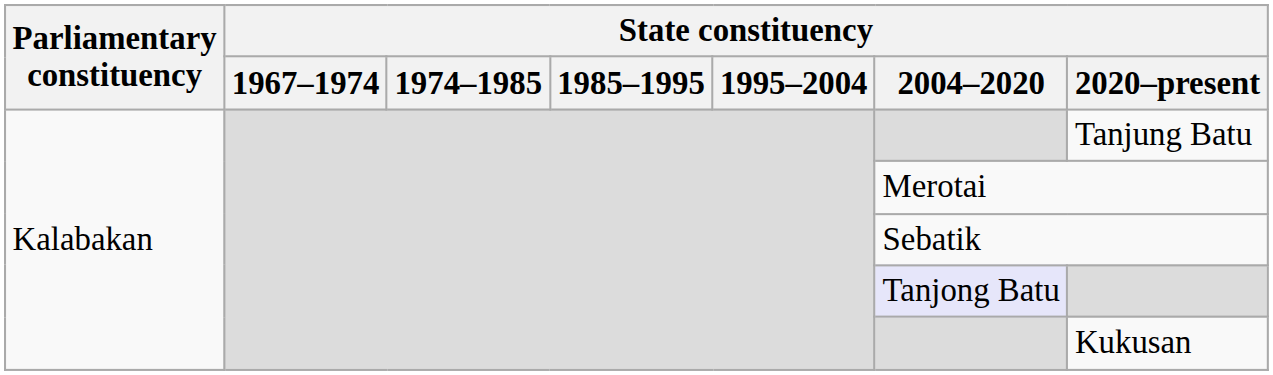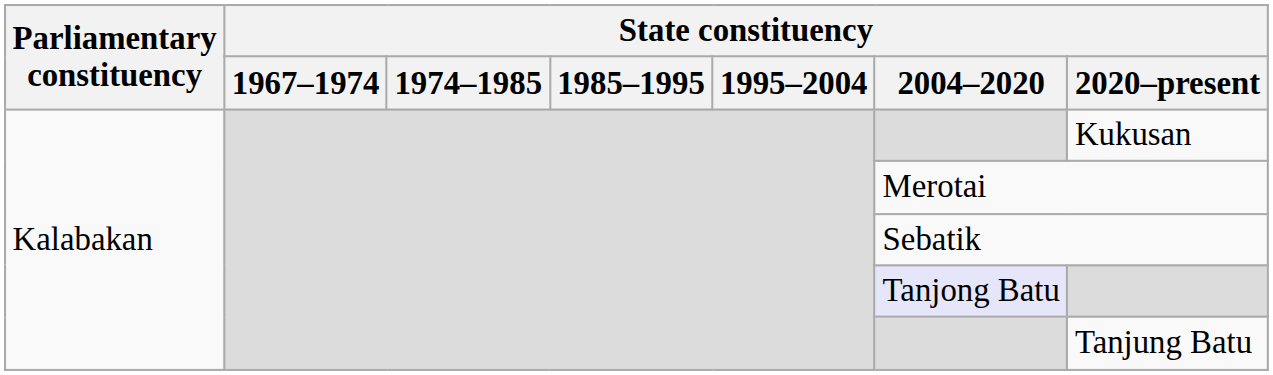row 3 | State constituency / 2020–present: Tanjung Batu -> Kukusan
row 7 | State constituency / 2020–present: Kukusan -> Tanjung Batu
